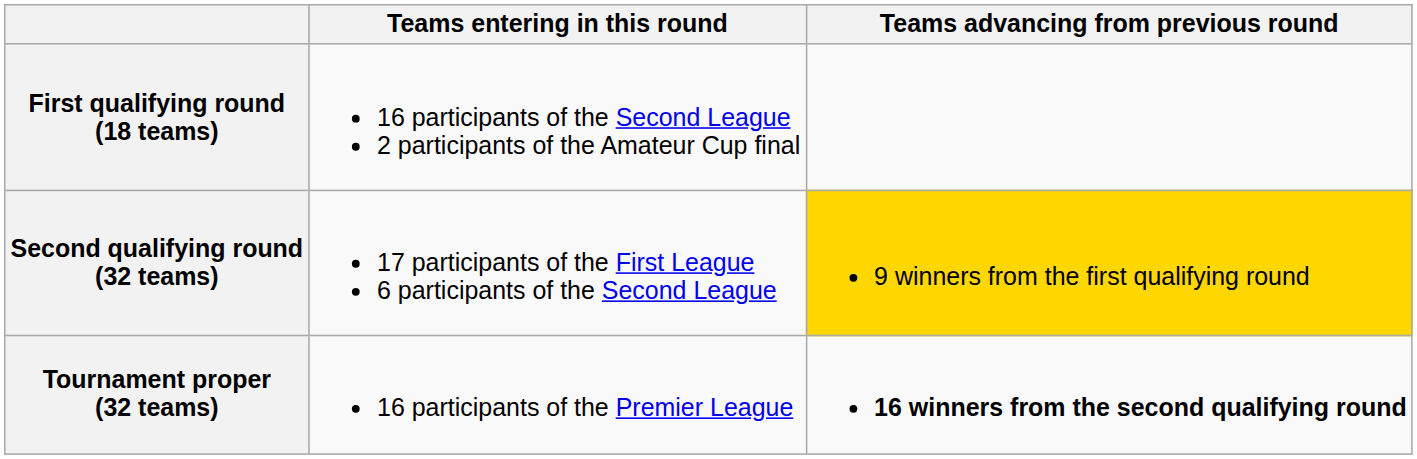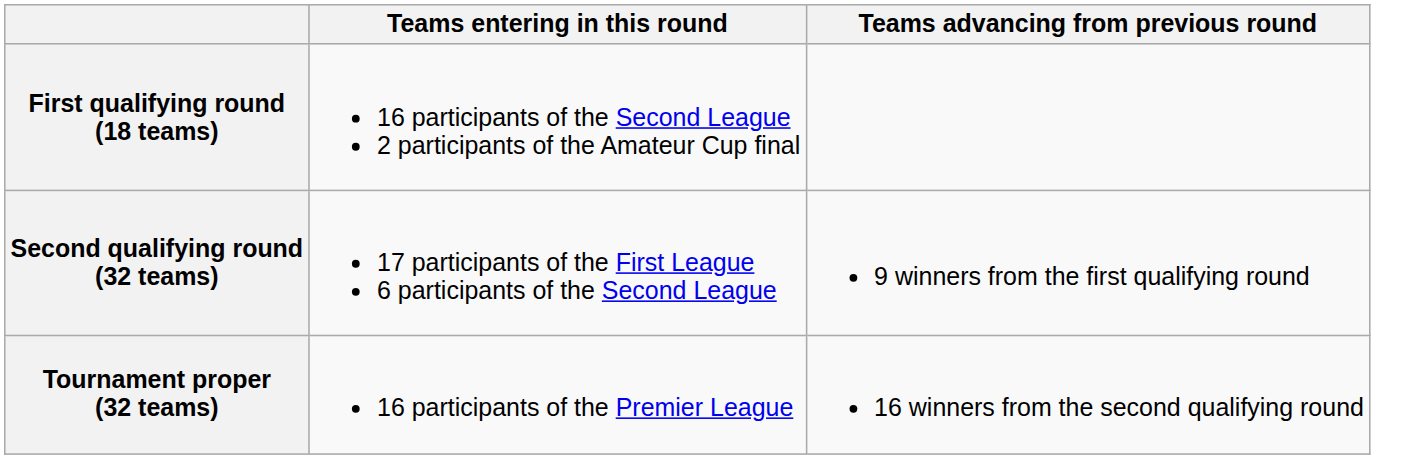Second qualifying round (32 teams) | Teams advancing from previous round: gold background -> no background
Tournament proper (32 teams) | Teams advancing from previous round: bold -> normal
